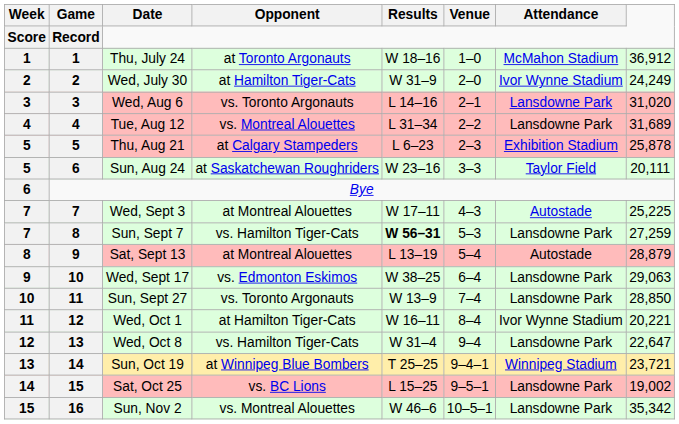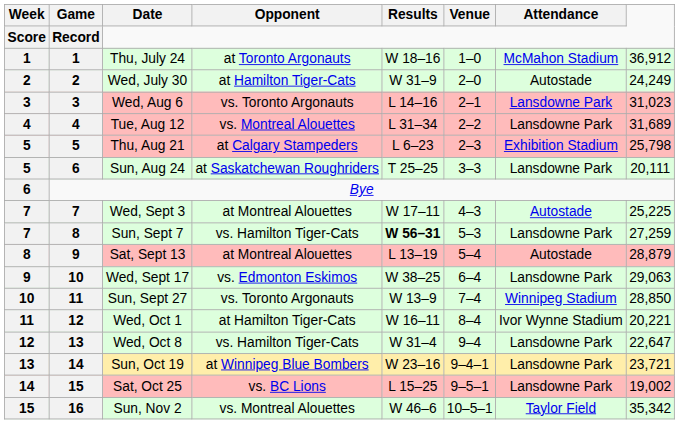Wed, July 30 | Attendance: Ivor Wynne Stadium -> Autostade
Wed, Aug 6 | column 8: 31,020 -> 31,023
Thu, Aug 21 | column 8: 25,878 -> 25,798
Sun, Aug 24 | Results: W 23–16 -> T 25–25
Sun, Aug 24 | Attendance: Taylor Field -> Lansdowne Park
Sun, Sept 27 | Attendance: Lansdowne Park -> Winnipeg Stadium
Sun, Oct 19 | Results: T 25–25 -> W 23–16
Sun, Oct 19 | Attendance: Winnipeg Stadium -> Lansdowne Park
Sun, Nov 2 | Attendance: Lansdowne Park -> Taylor Field
